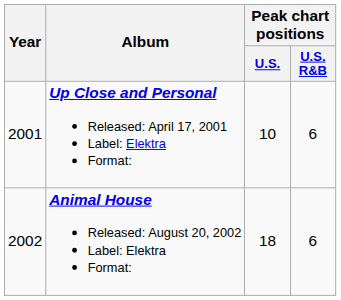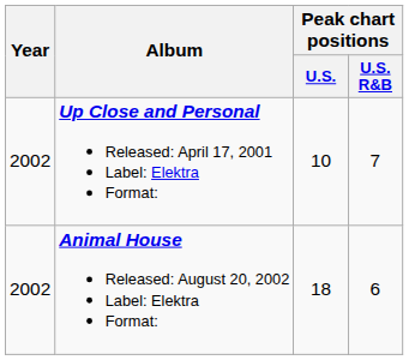row 3 | Year: 2001 -> 2002
row 3 | Peak chart positions / U.S. R&B: 6 -> 7
